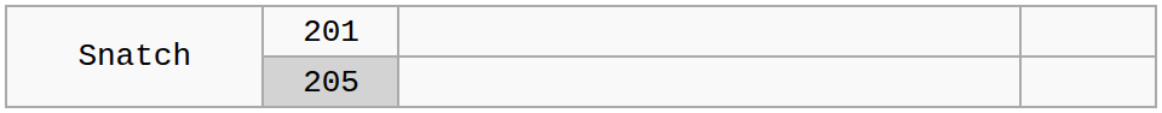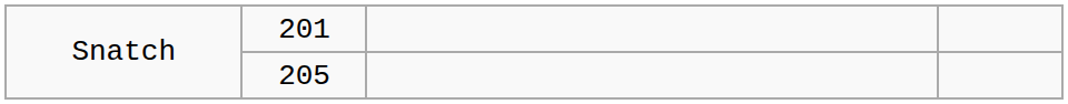Snatch / 205 | column 2: lightgrey background -> no background
